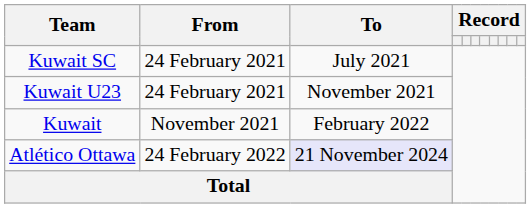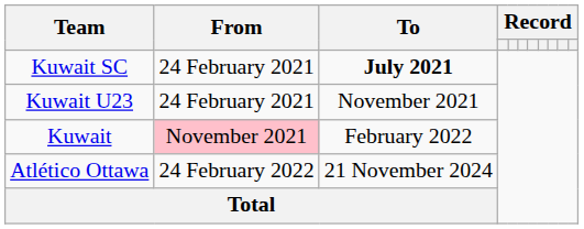Kuwait SC | To: normal -> bold
Kuwait | From: no background -> pink background
Atlético Ottawa | To: lavender background -> no background
